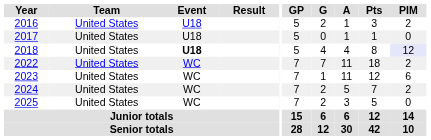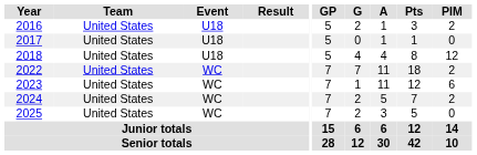2018 | Event: bold -> normal
2018 | PIM: lavender background -> no background
